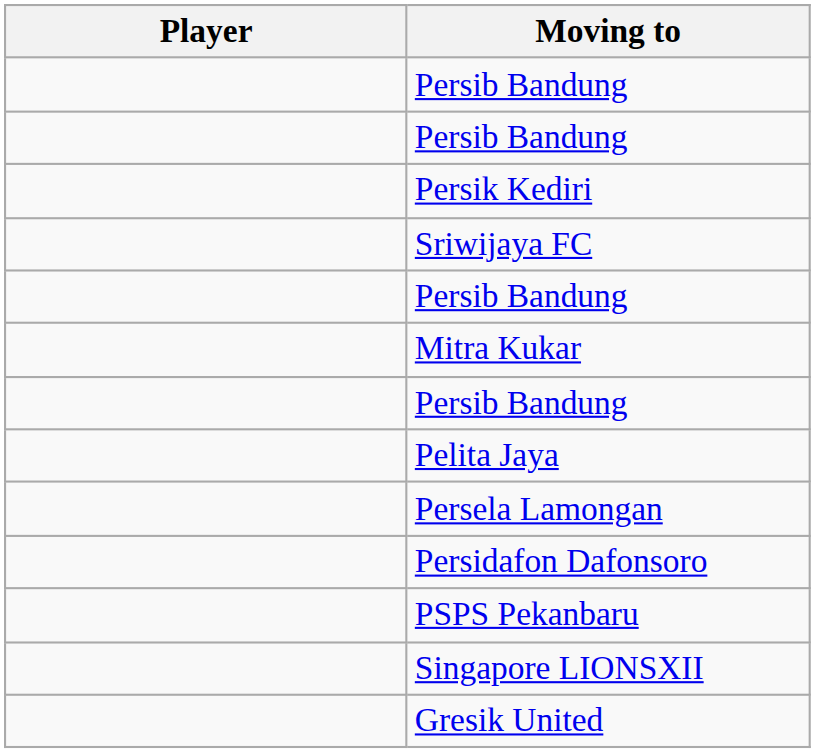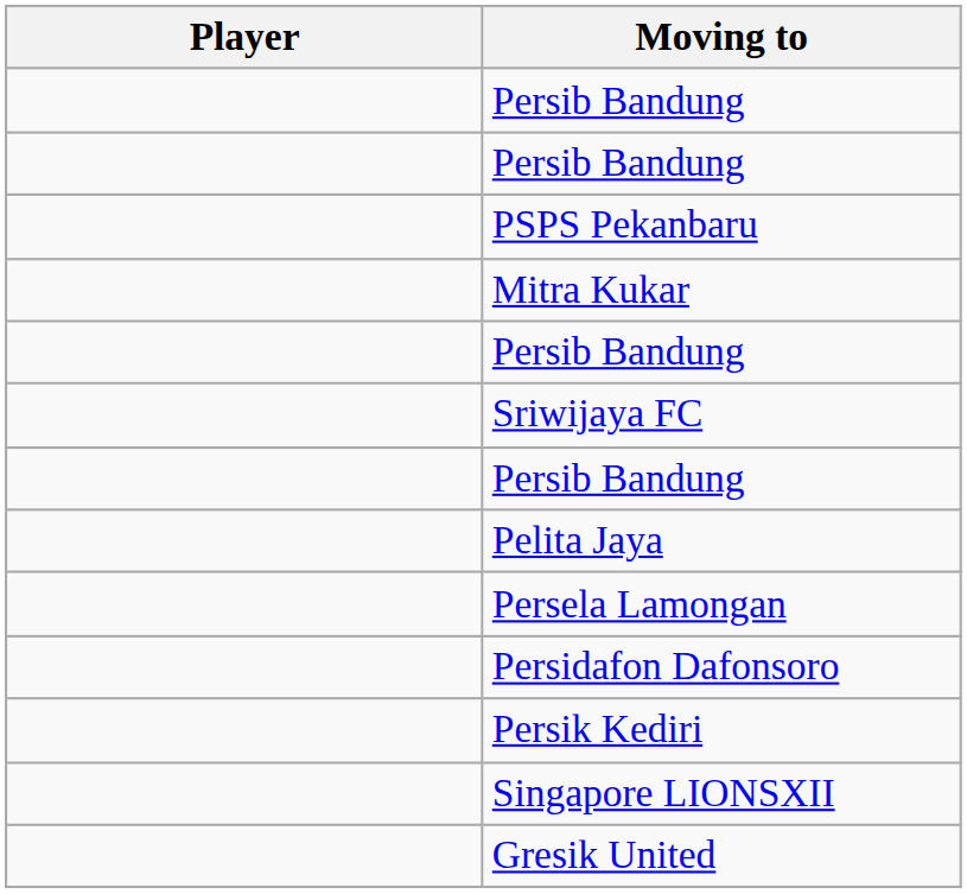row 4 | Moving to: Persik Kediri -> PSPS Pekanbaru
row 5 | Moving to: Sriwijaya FC -> Mitra Kukar
row 7 | Moving to: Mitra Kukar -> Sriwijaya FC
row 12 | Moving to: PSPS Pekanbaru -> Persik Kediri
